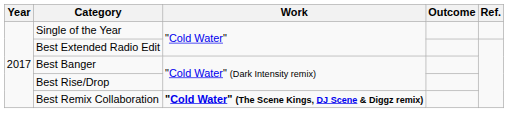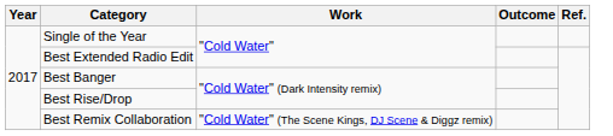Best Remix Collaboration | Work: bold -> normal
